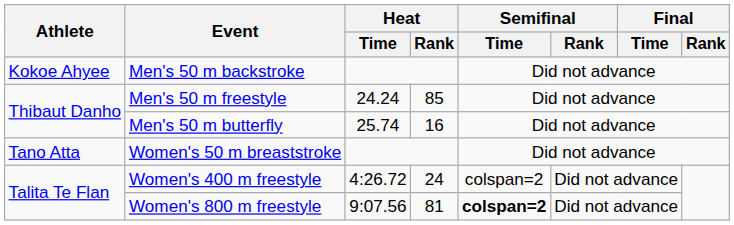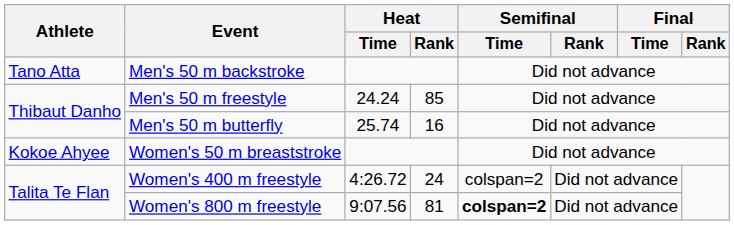Men's 50 m backstroke | Athlete: Kokoe Ahyee -> Tano Atta
Women's 50 m breaststroke | Athlete: Tano Atta -> Kokoe Ahyee
